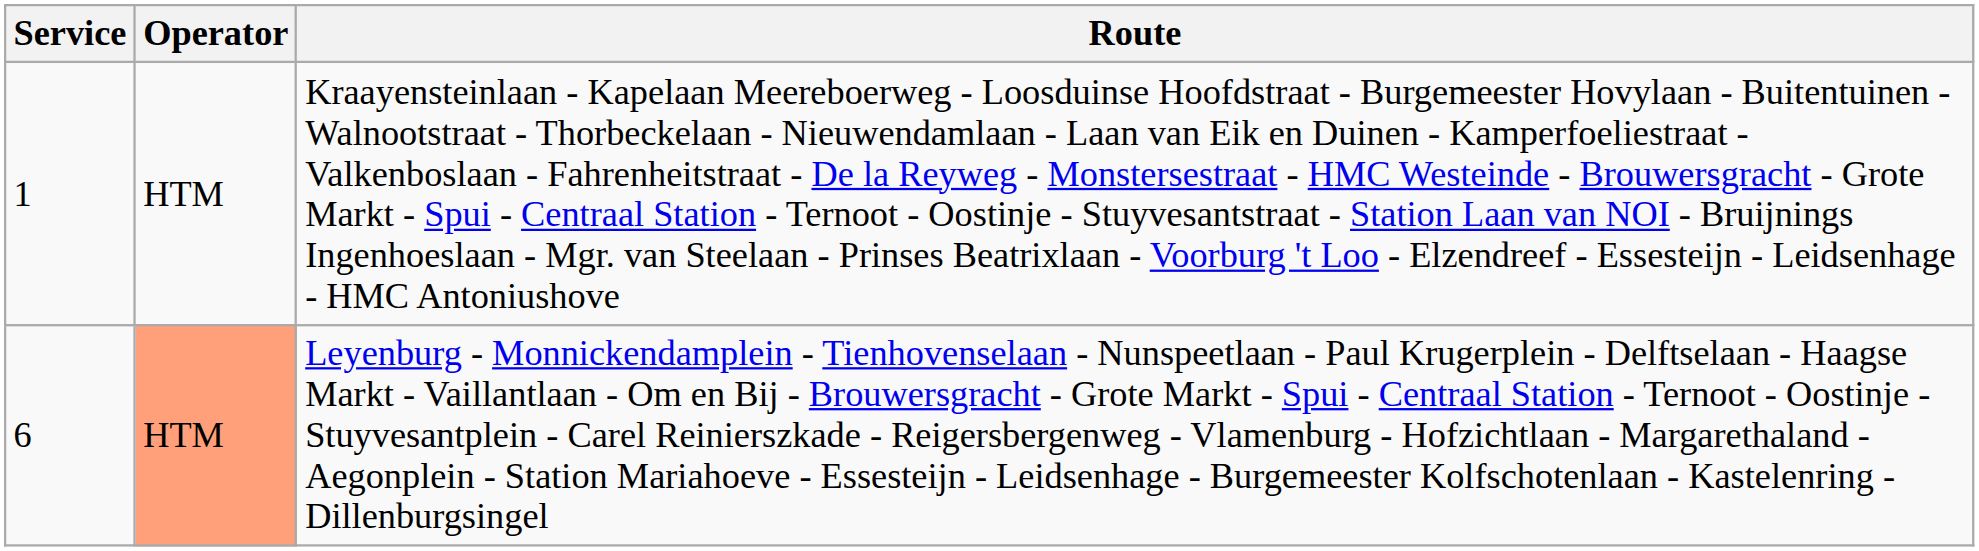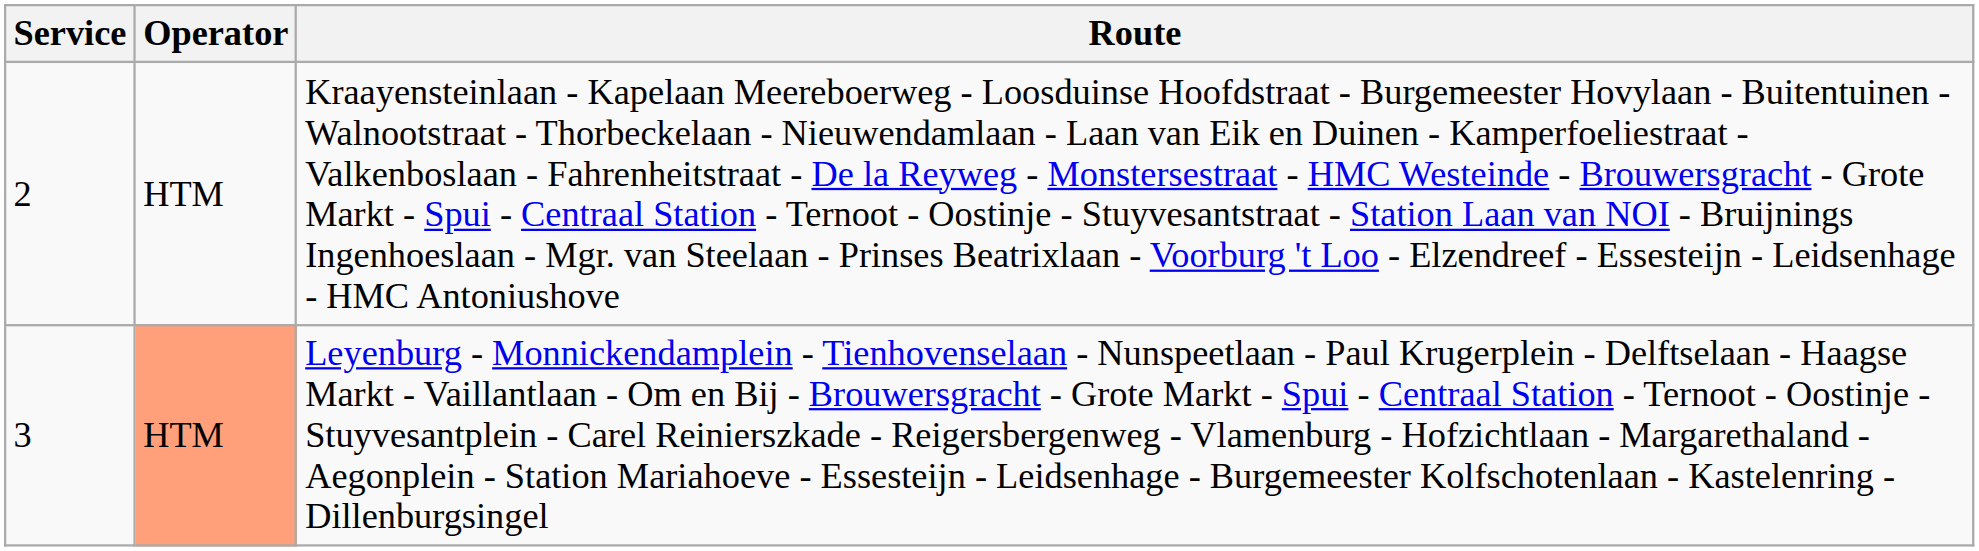row 2 | Service: 1 -> 2
row 3 | Service: 6 -> 3
